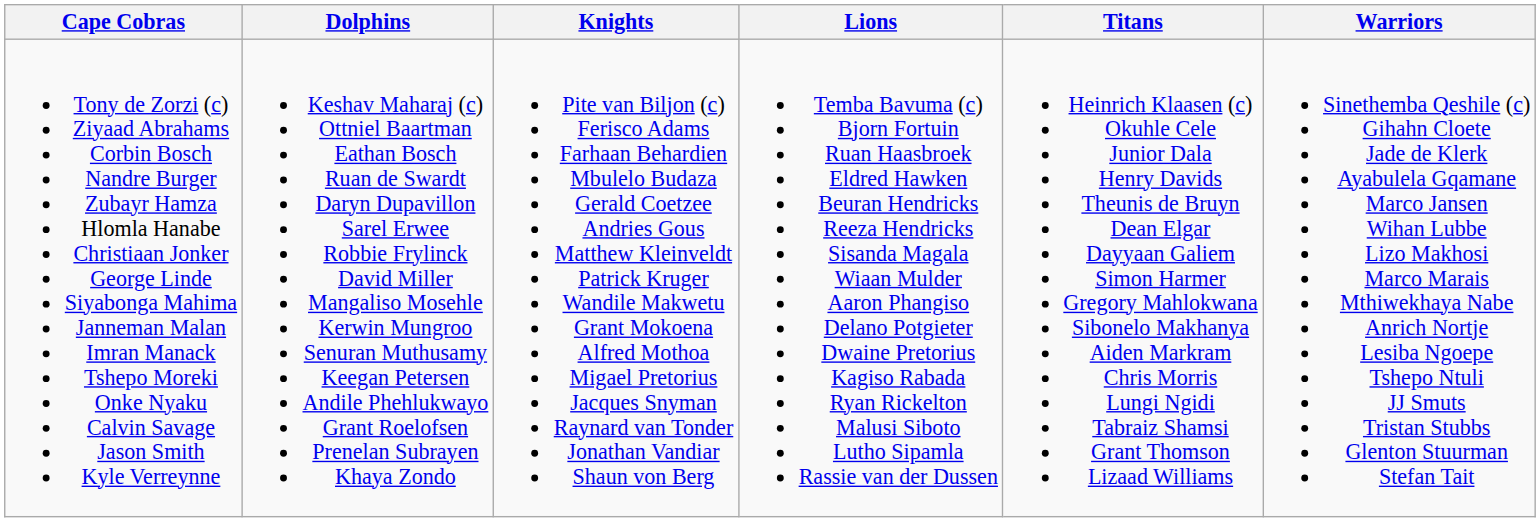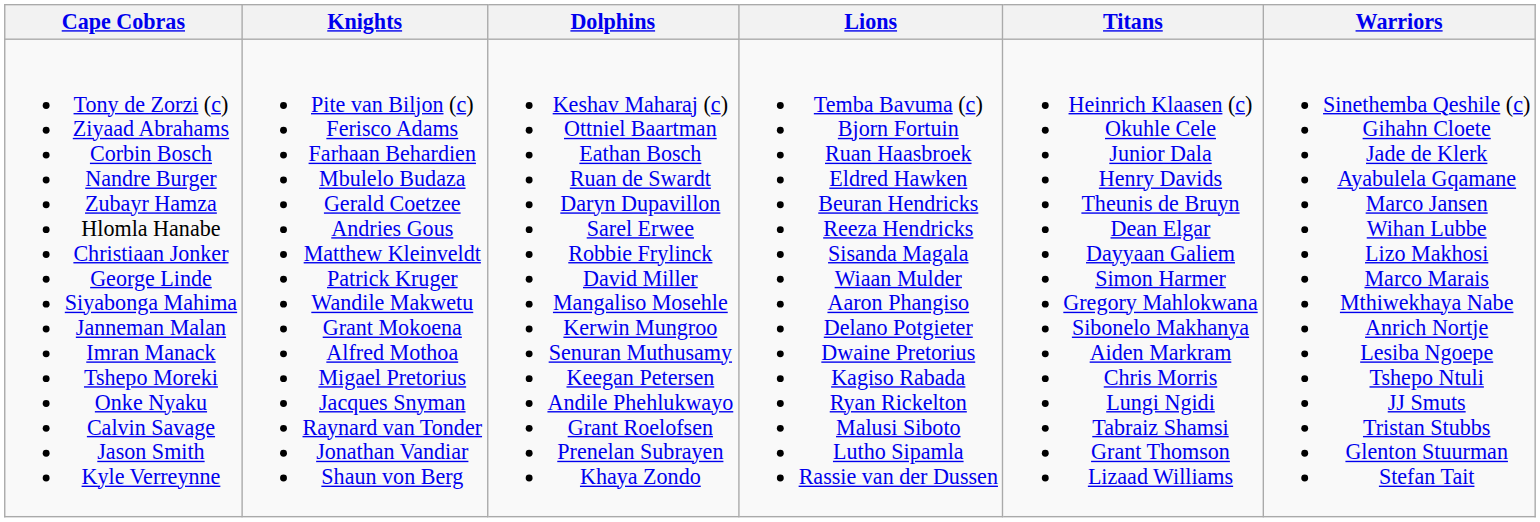columns swapped: Dolphins <-> Knights
